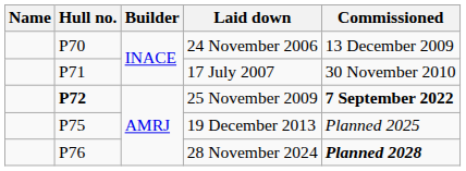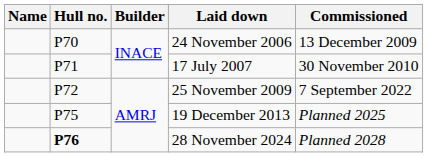25 November 2009 | Hull no.: bold -> normal
25 November 2009 | Commissioned: bold -> normal
28 November 2024 | Hull no.: normal -> bold
28 November 2024 | Commissioned: bold -> normal
